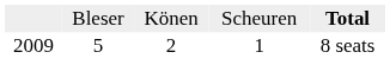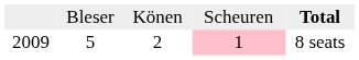2009 | column 4: no background -> pink background
